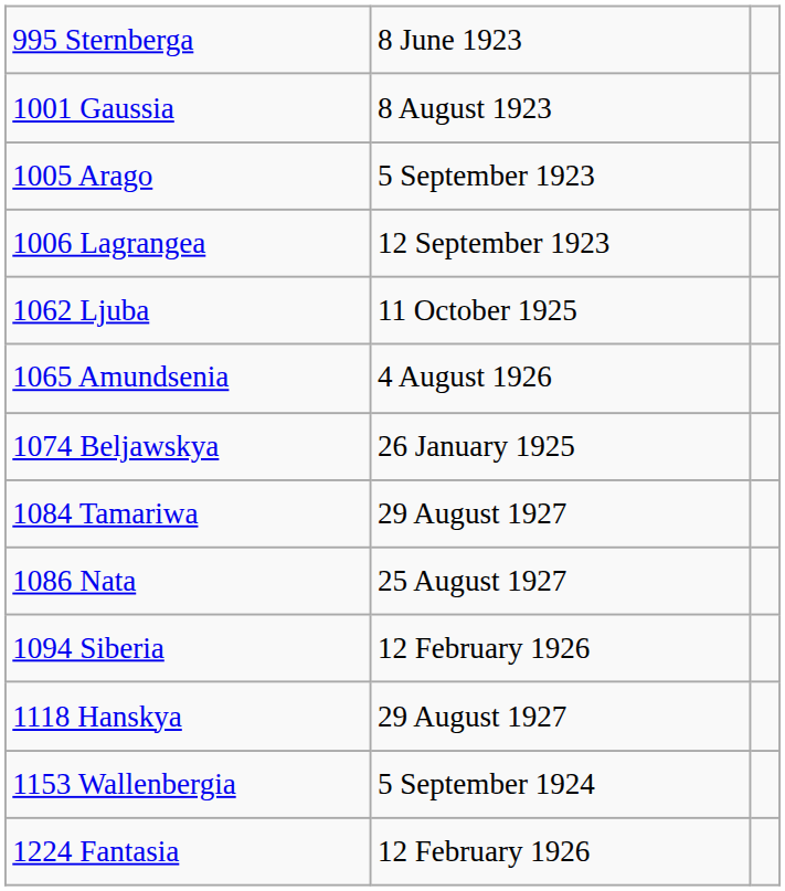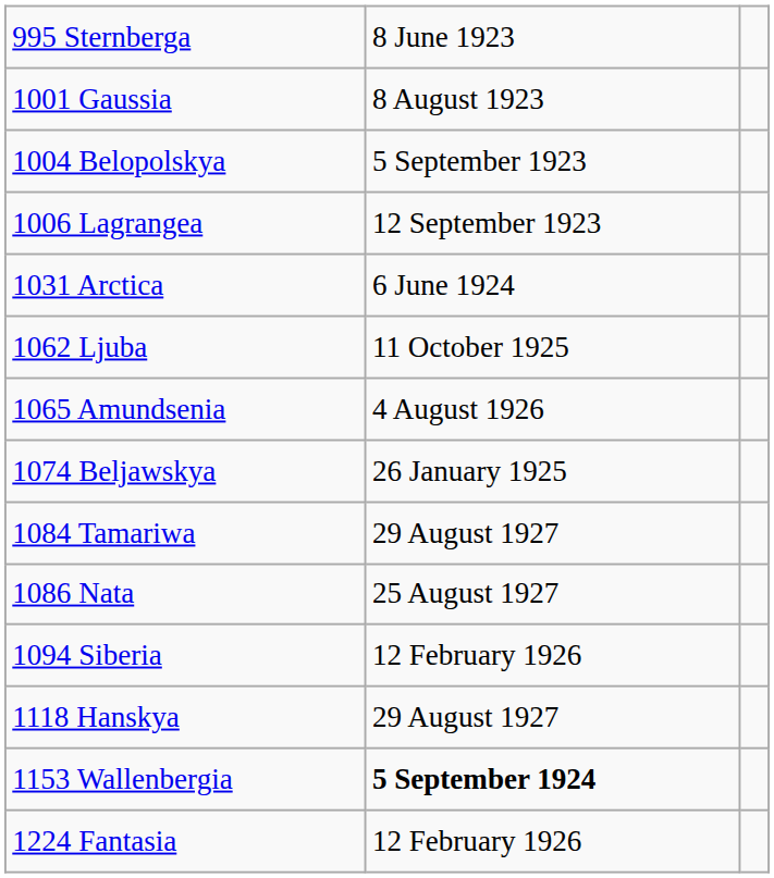+ row: 1004 Belopolskya | 5 September 1923
- row: 1005 Arago | 5 September 1923
+ row: 1031 Arctica | 6 June 1924
1153 Wallenbergia | column 2: normal -> bold
